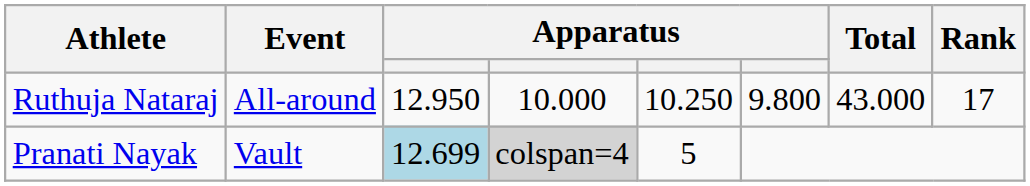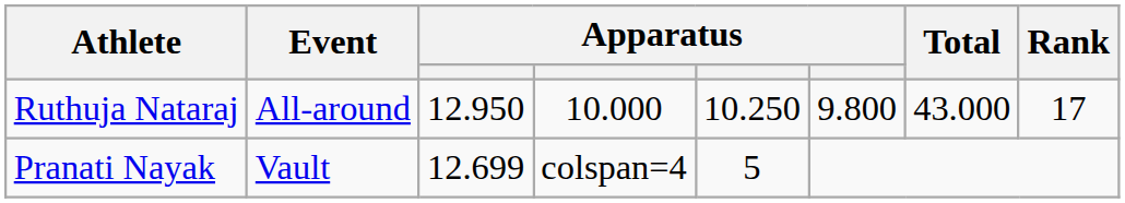Pranati Nayak | column 3: lightblue background -> no background
Pranati Nayak | column 4: lightgrey background -> no background
